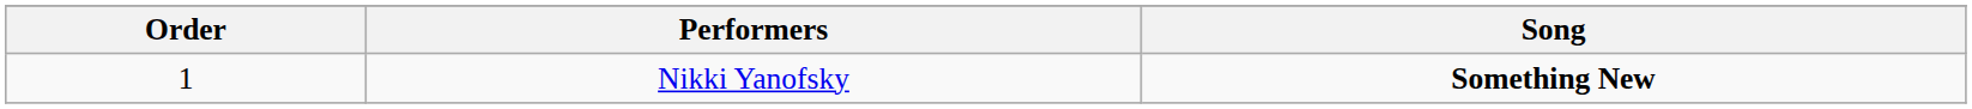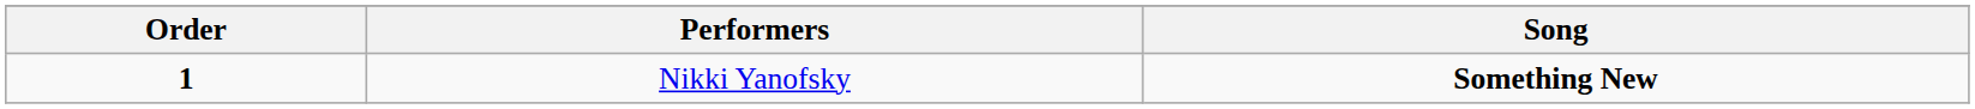Nikki Yanofsky | Order: normal -> bold
